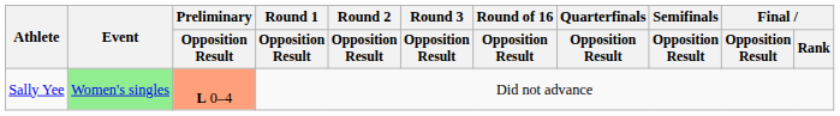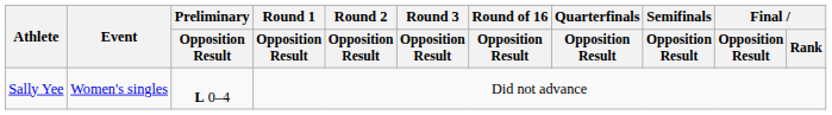Sally Yee | Event: lightgreen background -> no background
Sally Yee | Preliminary / Opposition Result: lightsalmon background -> no background
